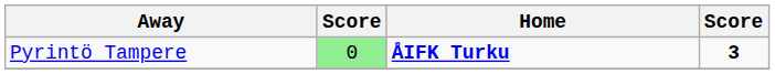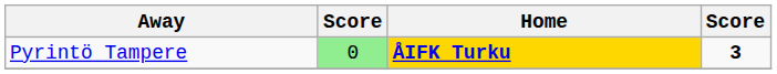Pyrintö Tampere | Home: no background -> gold background
